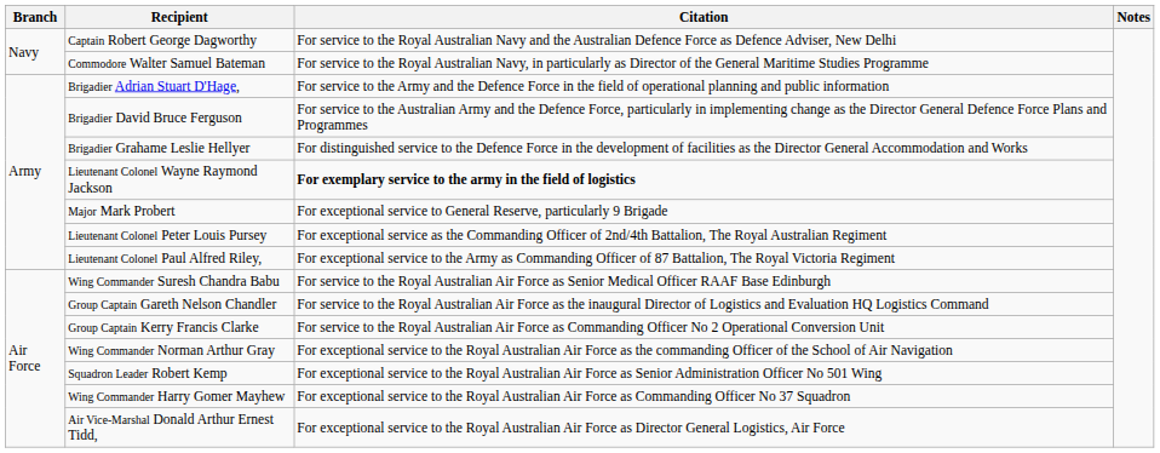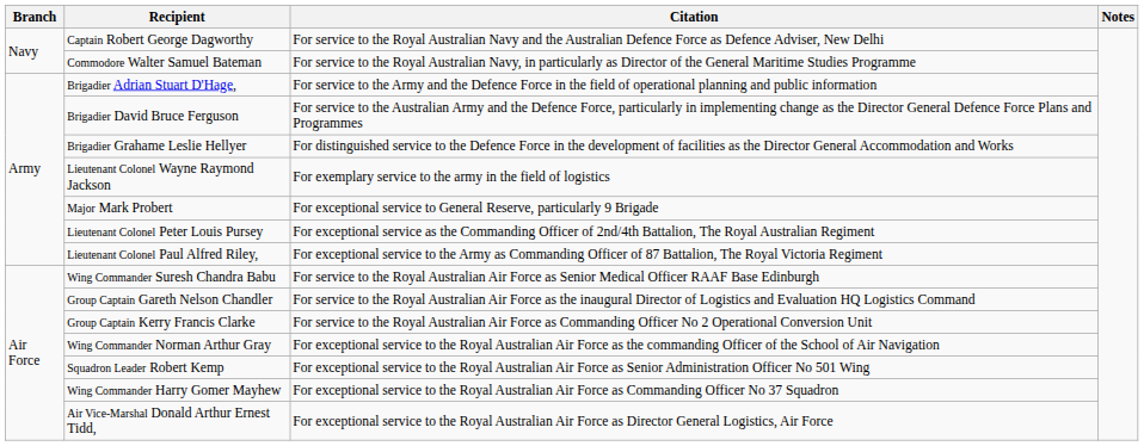Lieutenant Colonel Wayne Raymond Jackson | Citation: bold -> normal
